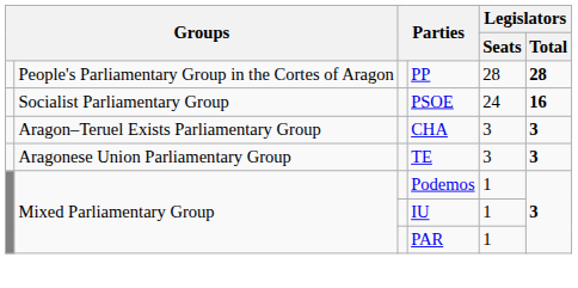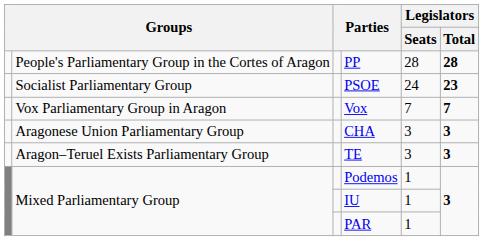PSOE | Legislators / Total: 16 -> 23
+ row: Vox Parliamentary Group in Aragon | Vox | 7 | 7
CHA | column 2: Aragon–Teruel Exists Parliamentary Group -> Aragonese Union Parliamentary Group
TE | column 2: Aragonese Union Parliamentary Group -> Aragon–Teruel Exists Parliamentary Group
